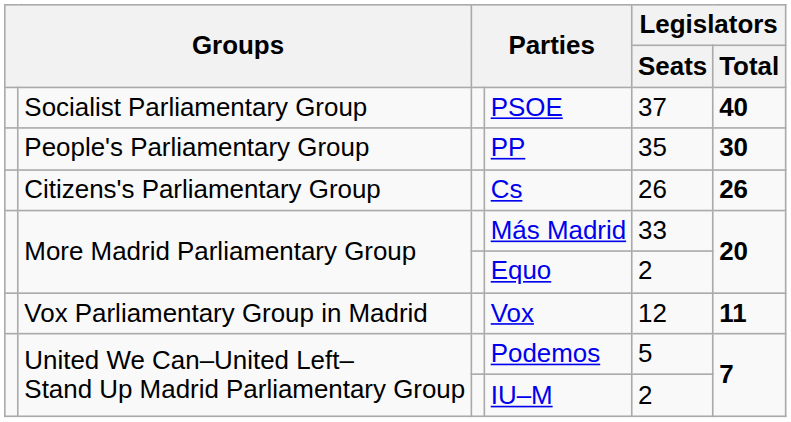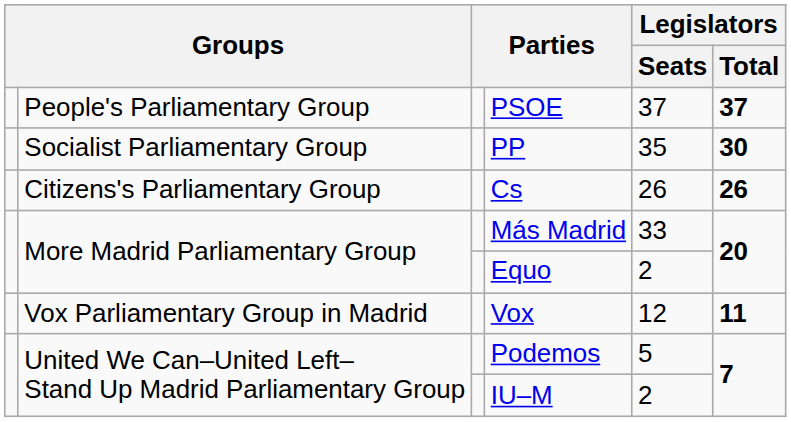PSOE | column 2: Socialist Parliamentary Group -> People's Parliamentary Group
PSOE | Legislators / Total: 40 -> 37
PP | column 2: People's Parliamentary Group -> Socialist Parliamentary Group
